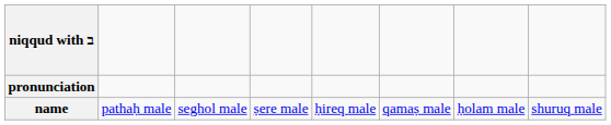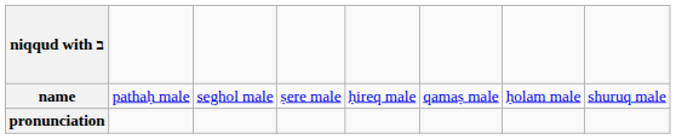rows swapped: name <-> pronunciation
